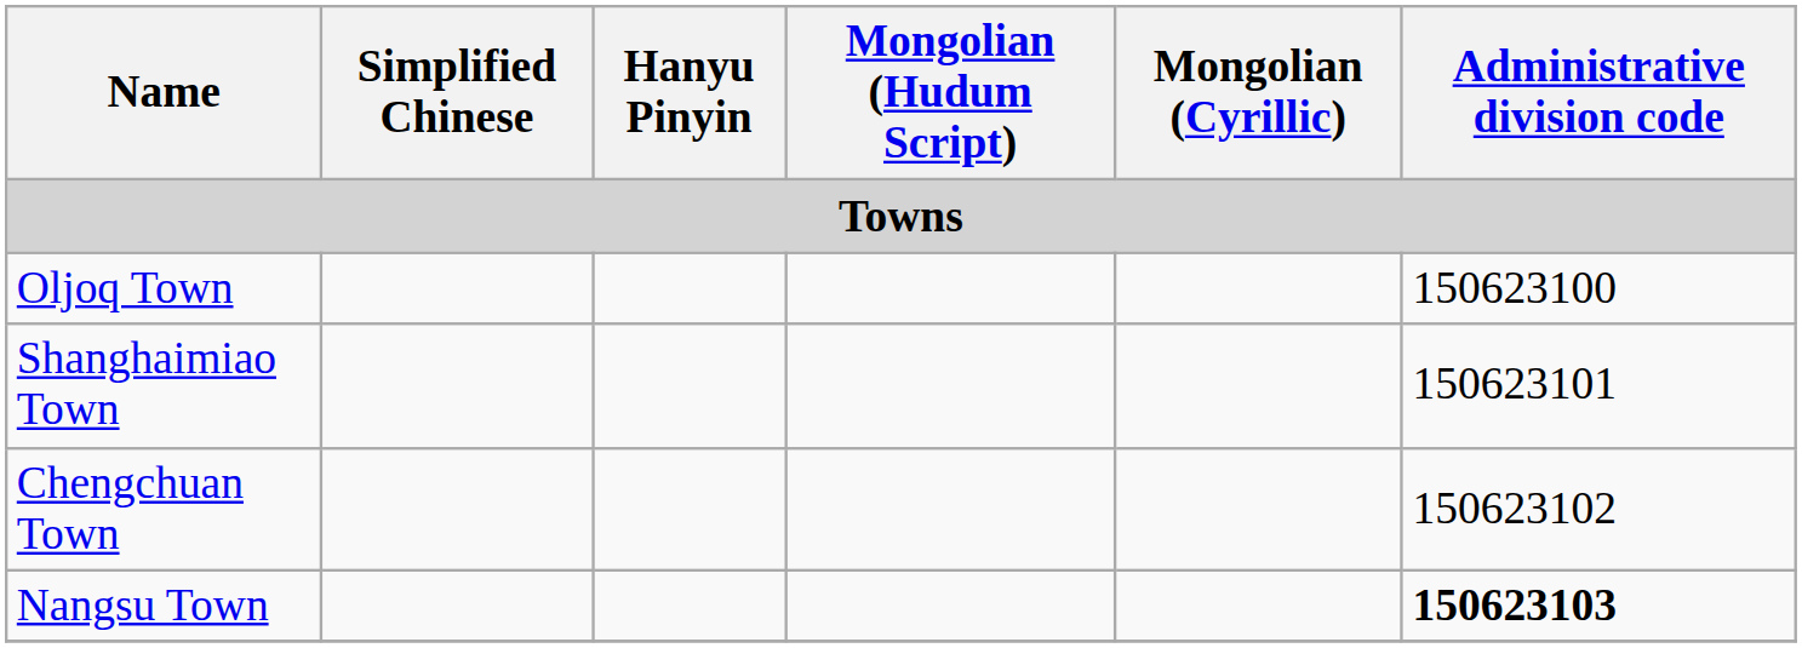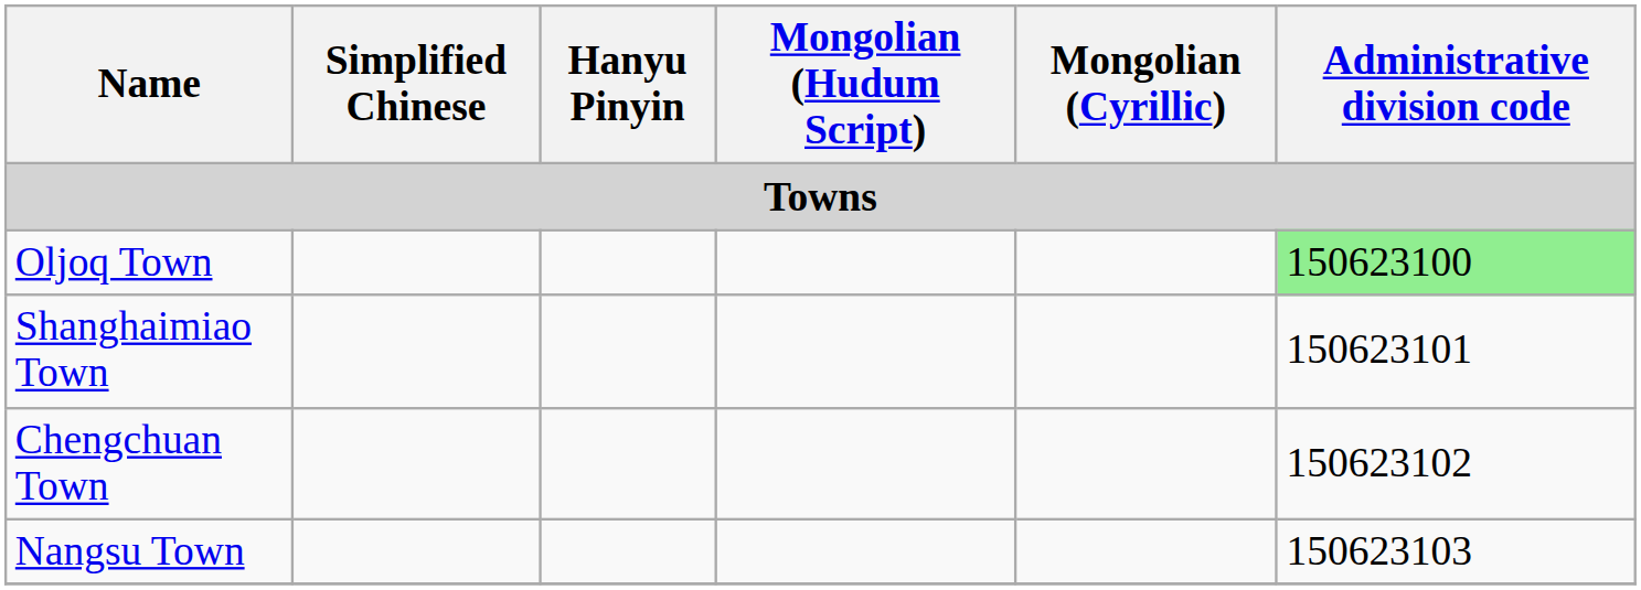Oljoq Town | Administrative division code: no background -> lightgreen background
Nangsu Town | Administrative division code: bold -> normal
